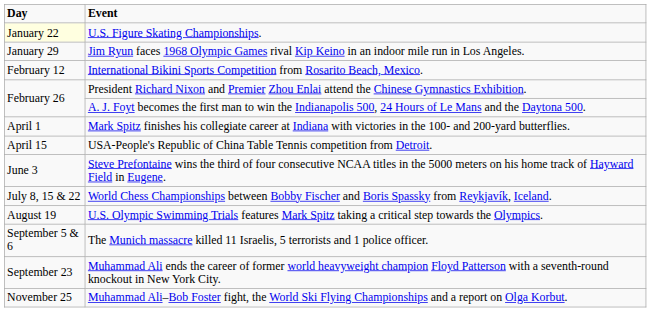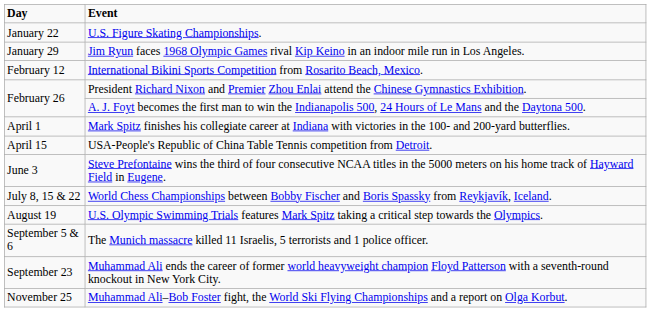U.S. Figure Skating Championships. | Day: lightyellow background -> no background
